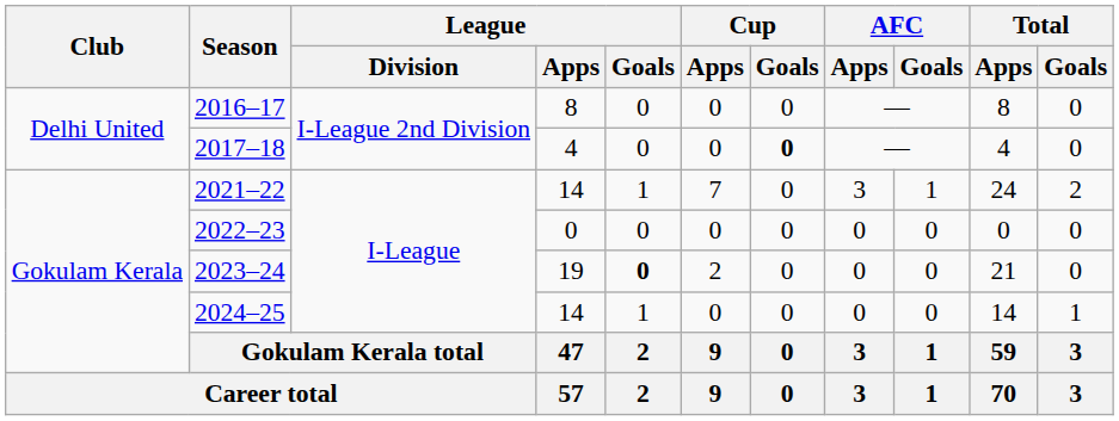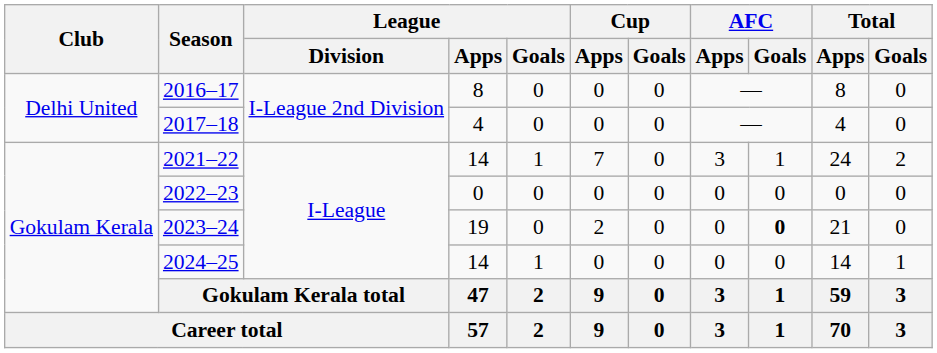2017–18 | Cup / Goals: bold -> normal
2023–24 | League / Goals: bold -> normal
2023–24 | AFC / Goals: normal -> bold
